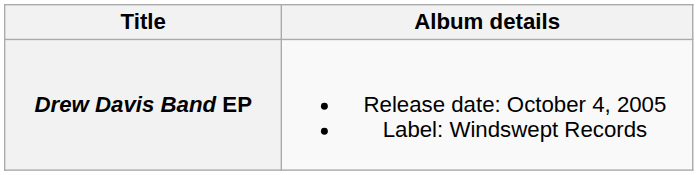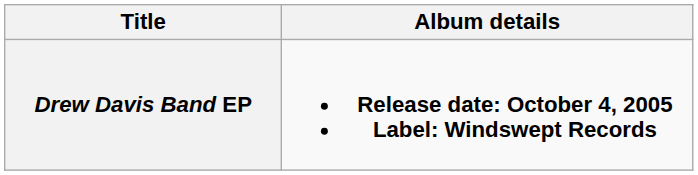Drew Davis Band EP | Album details: normal -> bold
